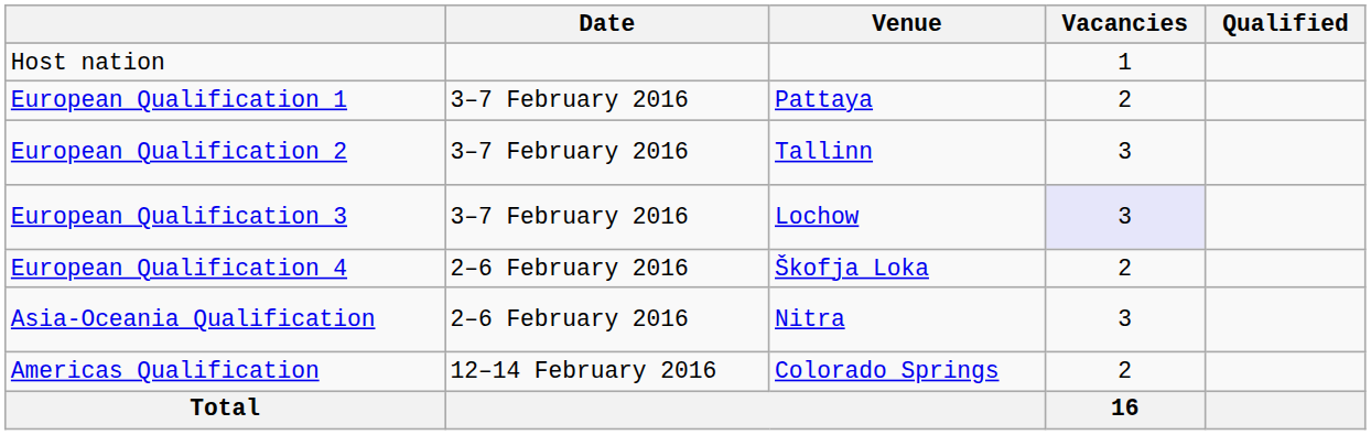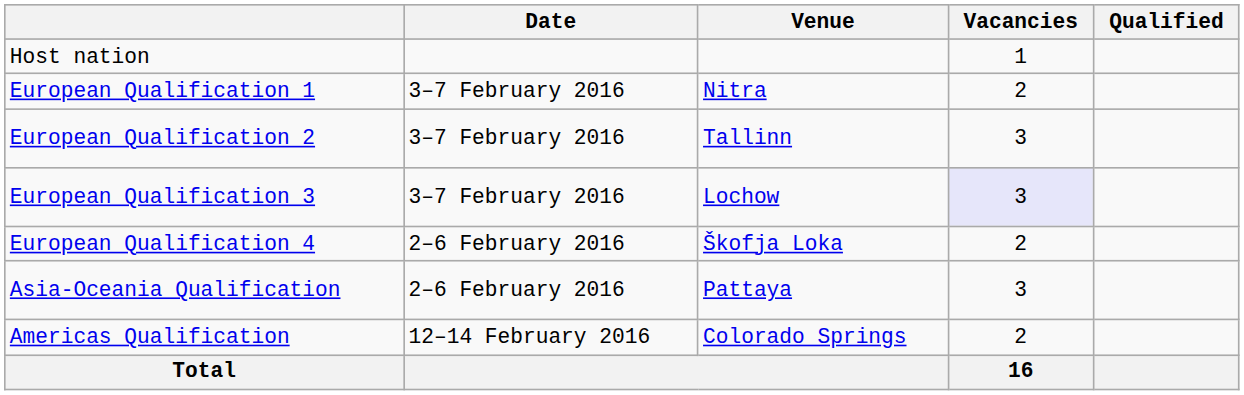European Qualification 1 | Venue: Pattaya -> Nitra
Asia-Oceania Qualification | Venue: Nitra -> Pattaya
